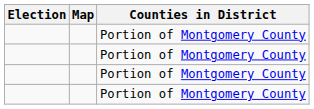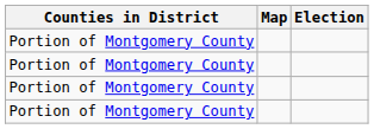columns swapped: Election <-> Counties in District
